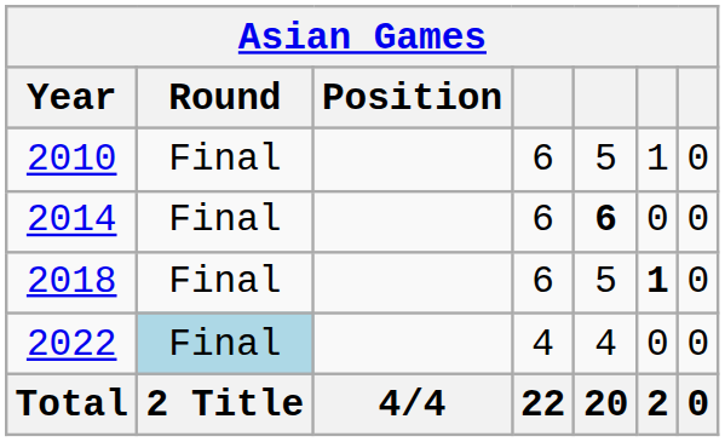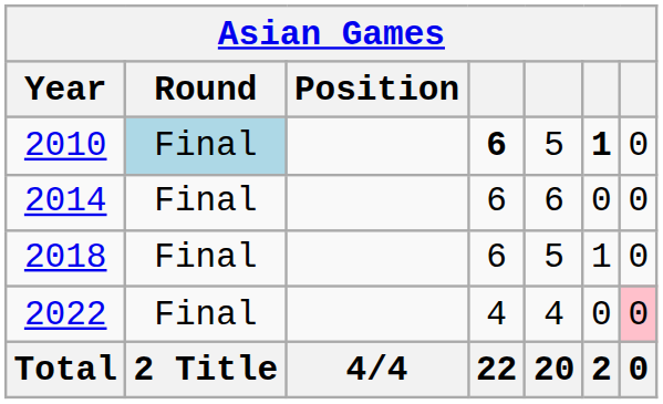2010 | Round: no background -> lightblue background
2010 | column 4: normal -> bold
2010 | column 6: normal -> bold
2014 | column 5: bold -> normal
2018 | column 6: bold -> normal
2022 | Round: lightblue background -> no background
2022 | column 7: no background -> pink background
